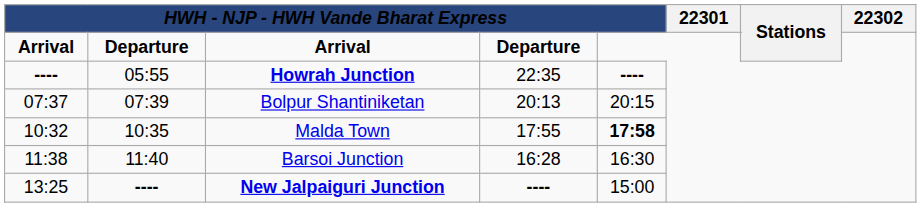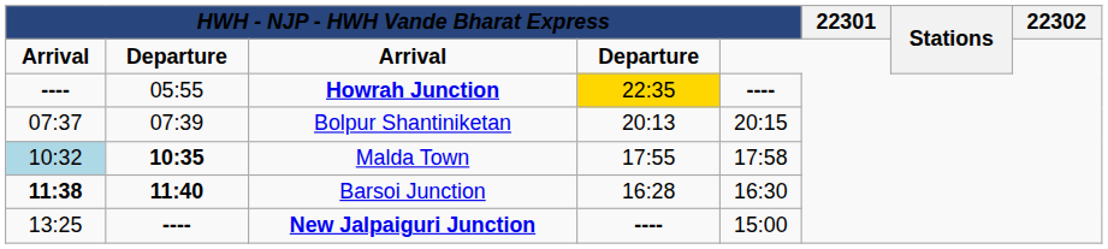Howrah Junction | column 4: no background -> gold background
Malda Town | column 1: no background -> lightblue background
Malda Town | column 2: normal -> bold
Malda Town | column 5: bold -> normal
Barsoi Junction | column 1: normal -> bold
Barsoi Junction | column 2: normal -> bold
